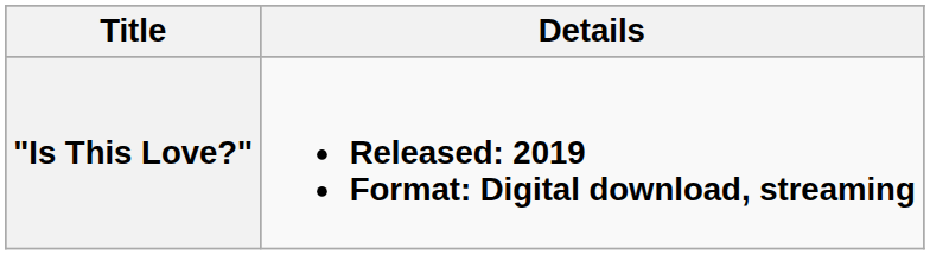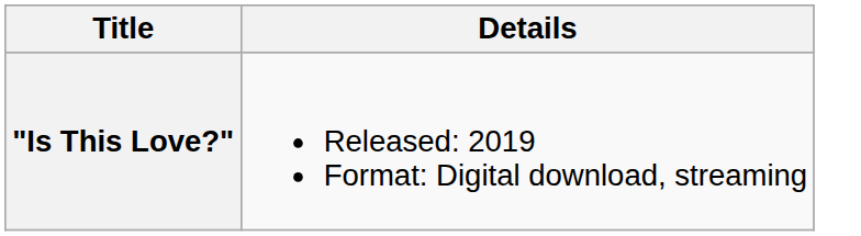"Is This Love?" | Details: bold -> normal
